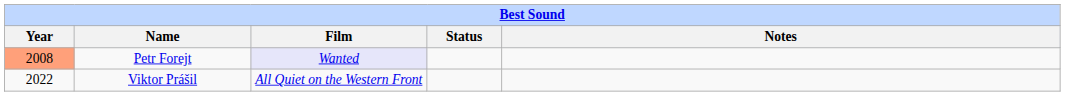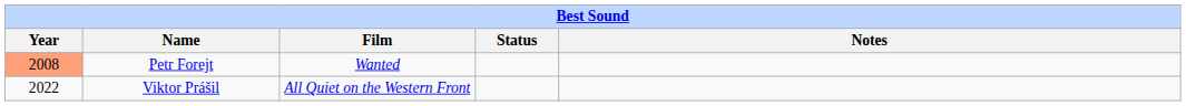Petr Forejt | Film: lavender background -> no background
